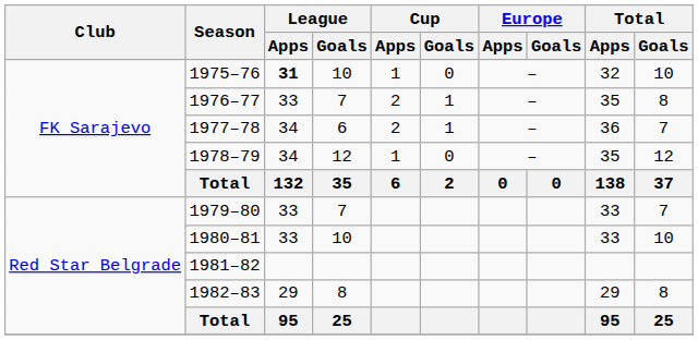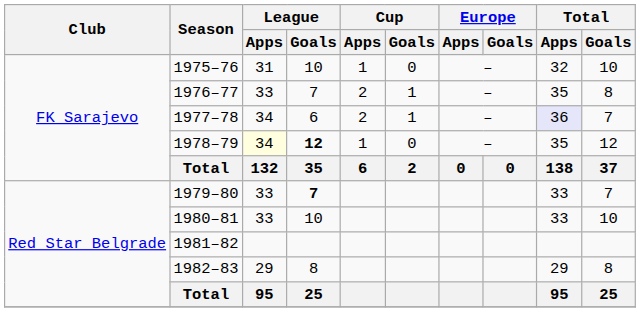1975–76 | League / Apps: bold -> normal
1977–78 | Total / Apps: no background -> lavender background
1978–79 | League / Apps: no background -> lightyellow background
1978–79 | League / Goals: normal -> bold
1979–80 | League / Goals: normal -> bold
